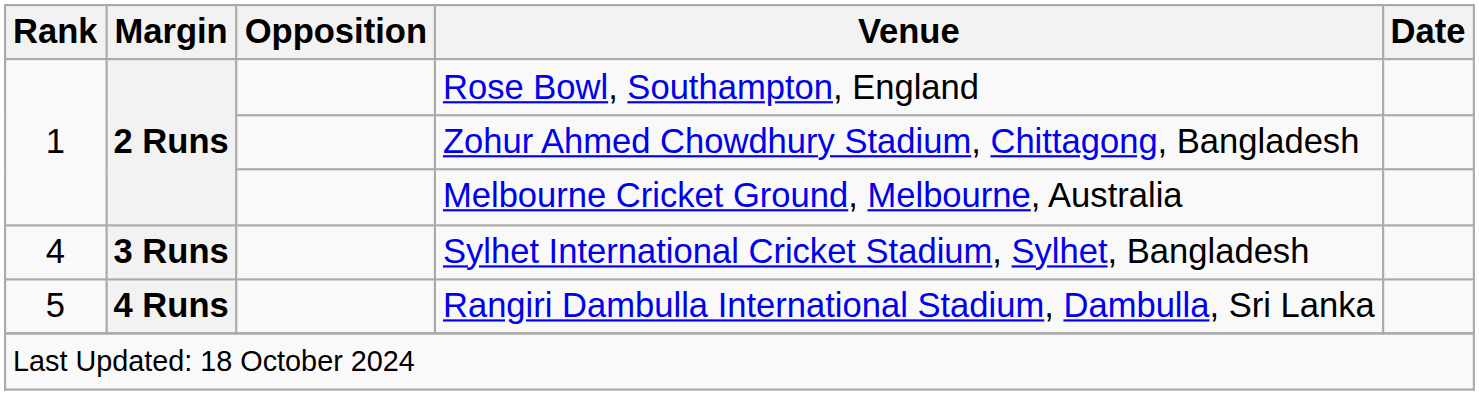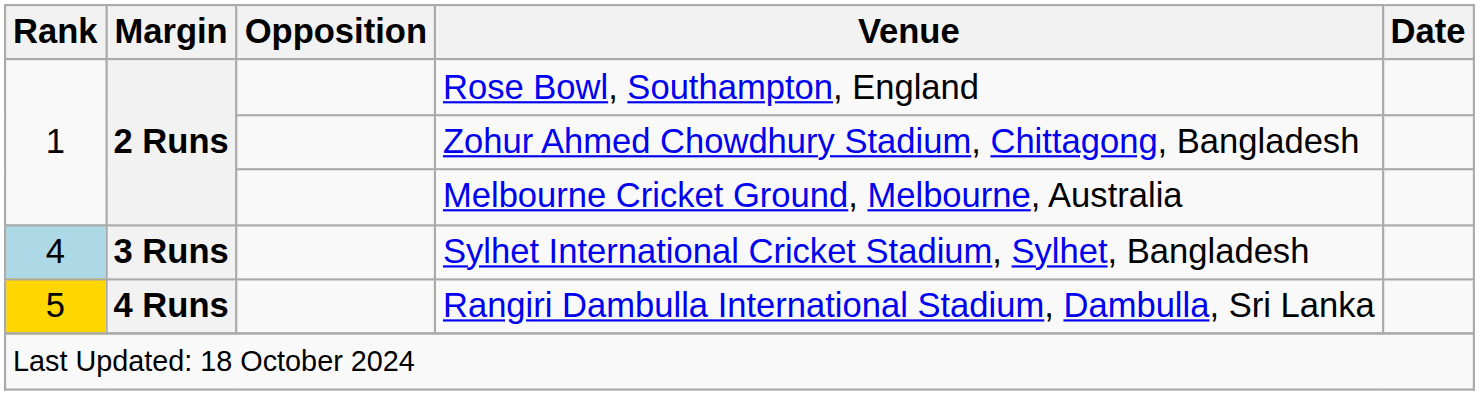Sylhet International Cricket Stadium, Sylhet, Bangladesh | Rank: no background -> lightblue background
Rangiri Dambulla International Stadium, Dambulla, Sri Lanka | Rank: no background -> gold background
